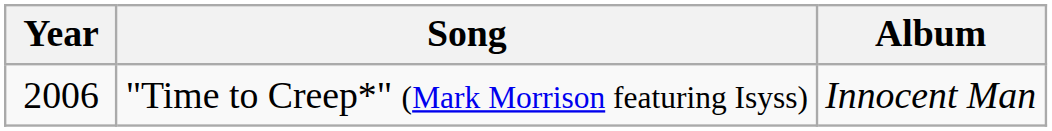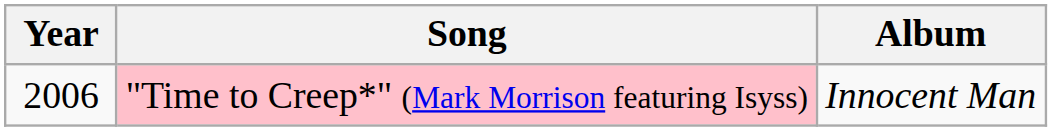"Time to Creep*" (Mark Morrison featuring Isyss) | Song: no background -> pink background
